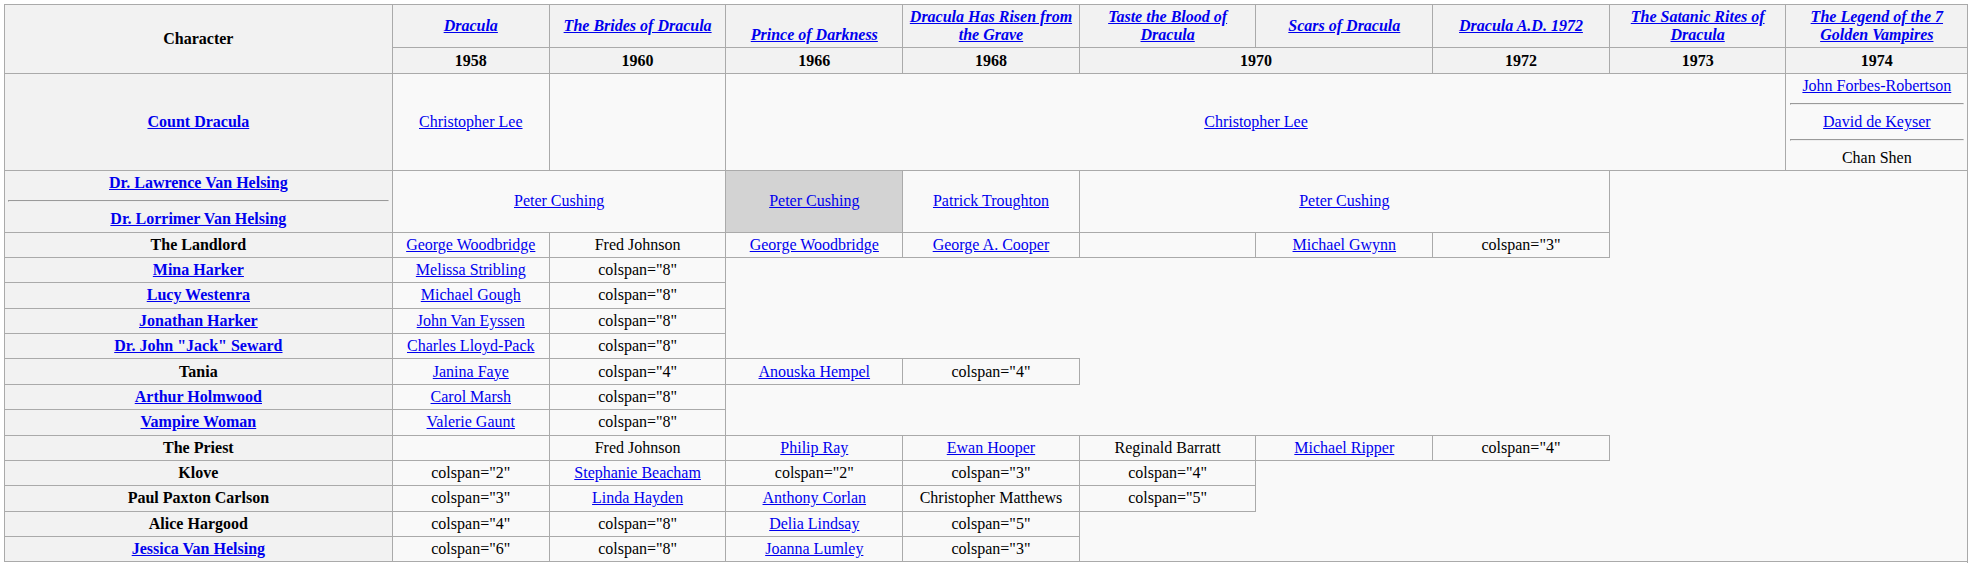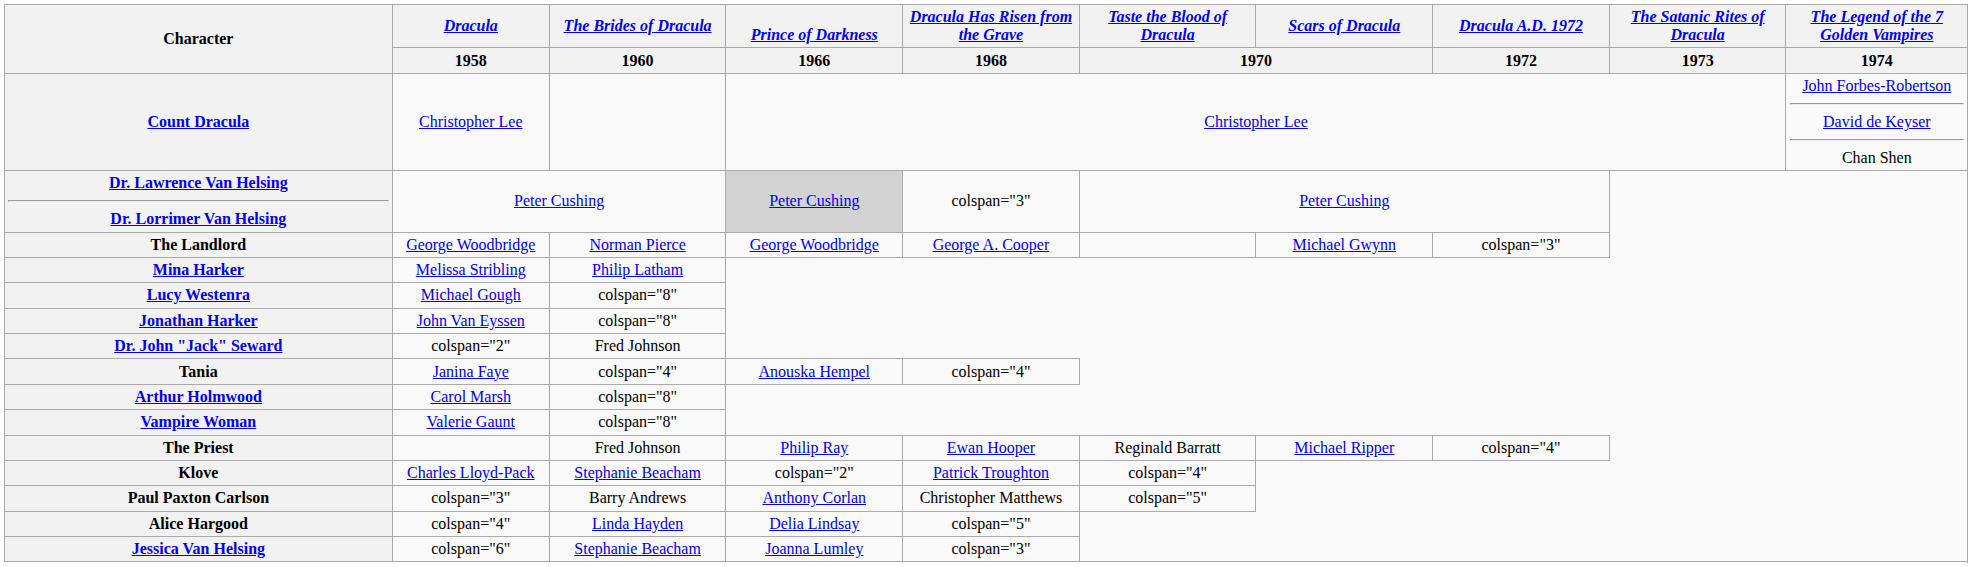Dr. Lawrence Van Helsing Dr. Lorrimer Van Helsing | Dracula Has Risen from the Grave / 1968: Patrick Troughton -> colspan="3"
The Landlord | The Brides of Dracula / 1960: Fred Johnson -> Norman Pierce
Mina Harker | The Brides of Dracula / 1960: colspan="8" -> Philip Latham
Dr. John "Jack" Seward | Dracula / 1958: Charles Lloyd-Pack -> colspan="2"
Dr. John "Jack" Seward | The Brides of Dracula / 1960: colspan="8" -> Fred Johnson
Klove | Dracula / 1958: colspan="2" -> Charles Lloyd-Pack
Klove | Dracula Has Risen from the Grave / 1968: colspan="3" -> Patrick Troughton
Paul Paxton Carlson | The Brides of Dracula / 1960: Linda Hayden -> Barry Andrews
Alice Hargood | The Brides of Dracula / 1960: colspan="8" -> Linda Hayden
Jessica Van Helsing | The Brides of Dracula / 1960: colspan="8" -> Stephanie Beacham
